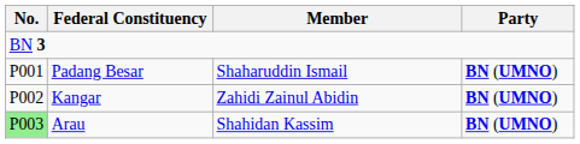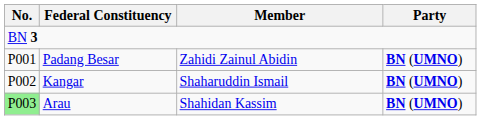Padang Besar | Member: Shaharuddin Ismail -> Zahidi Zainul Abidin
Kangar | Member: Zahidi Zainul Abidin -> Shaharuddin Ismail
